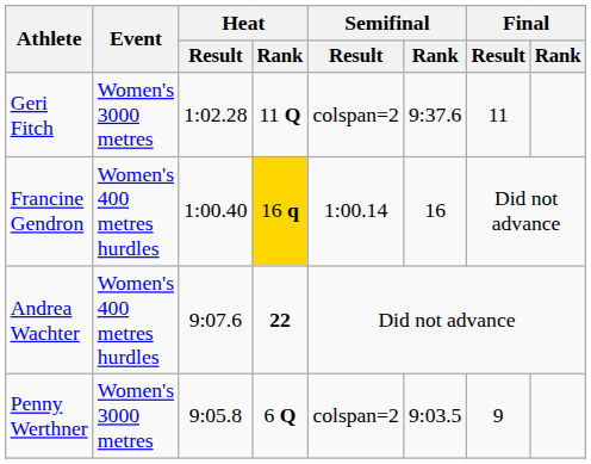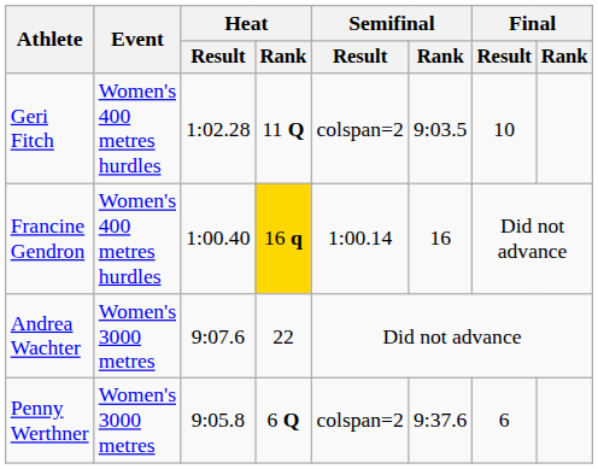Geri Fitch | Event: Women's 3000 metres -> Women's 400 metres hurdles
Geri Fitch | Semifinal / Rank: 9:37.6 -> 9:03.5
Geri Fitch | Final / Result: 11 -> 10
Andrea Wachter | Event: Women's 400 metres hurdles -> Women's 3000 metres
Andrea Wachter | Heat / Rank: bold -> normal
Penny Werthner | Semifinal / Rank: 9:03.5 -> 9:37.6
Penny Werthner | Final / Result: 9 -> 6
